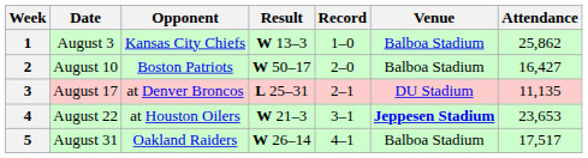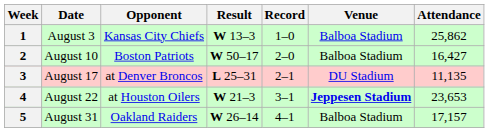5 | Attendance: 17,517 -> 17,157
